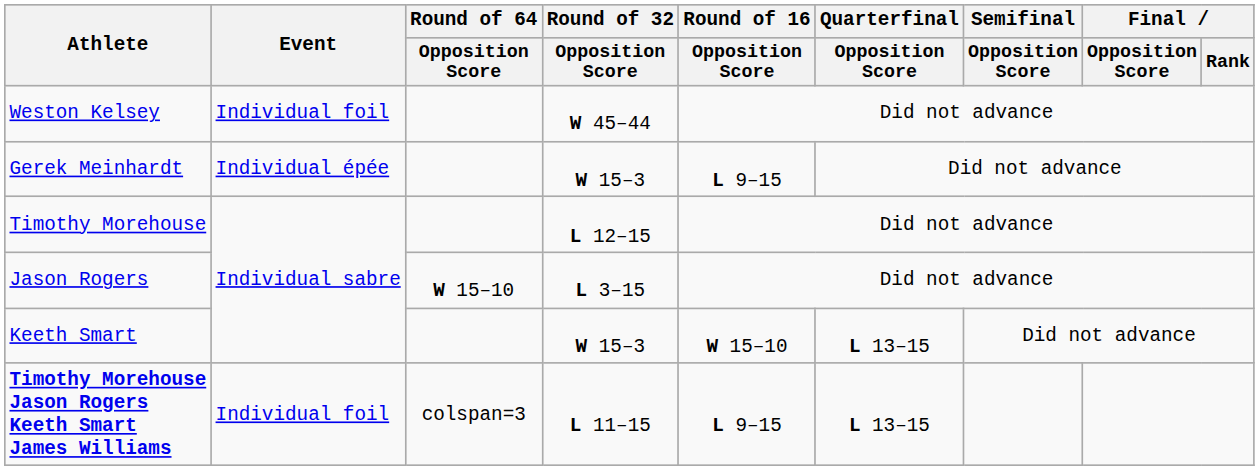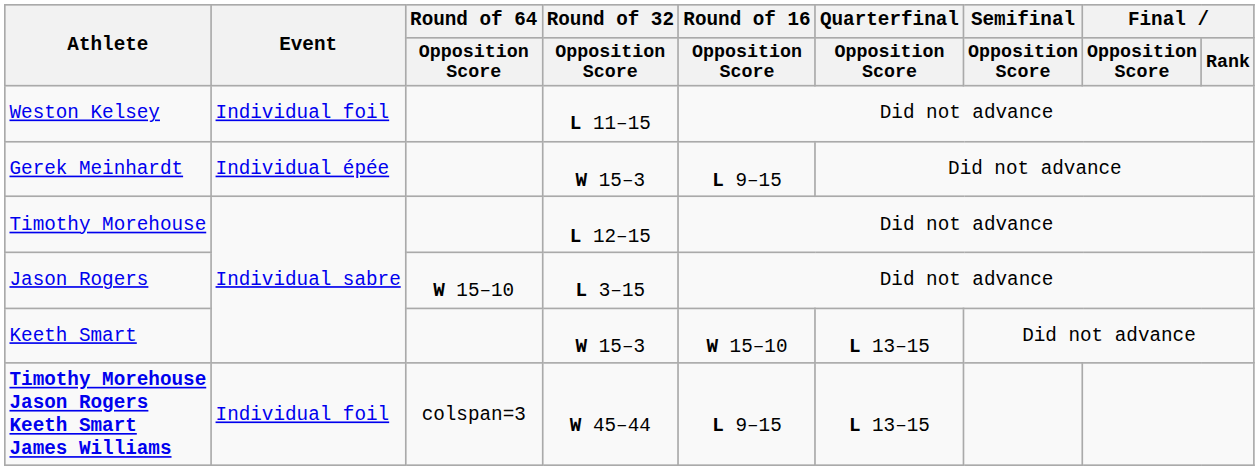Weston Kelsey | Round of 32 / Opposition Score: W 45–44 -> L 11–15
Timothy Morehouse Jason Rogers Keeth Smart James Williams | Round of 32 / Opposition Score: L 11–15 -> W 45–44
